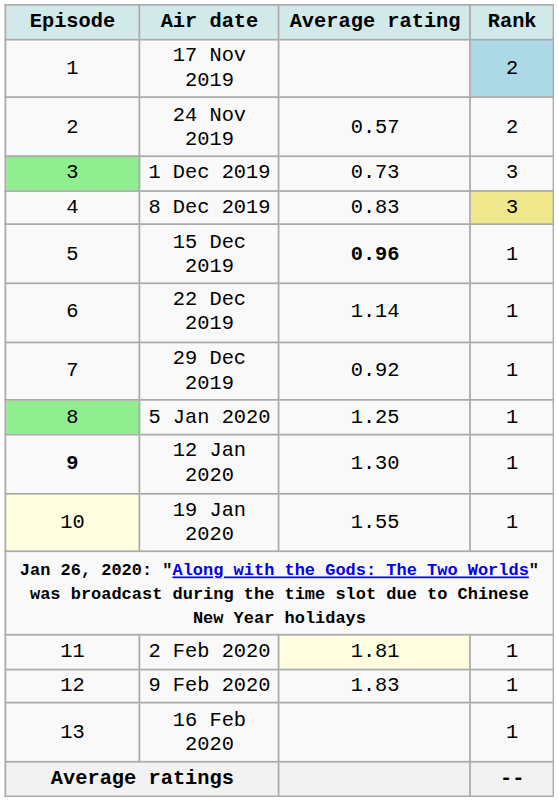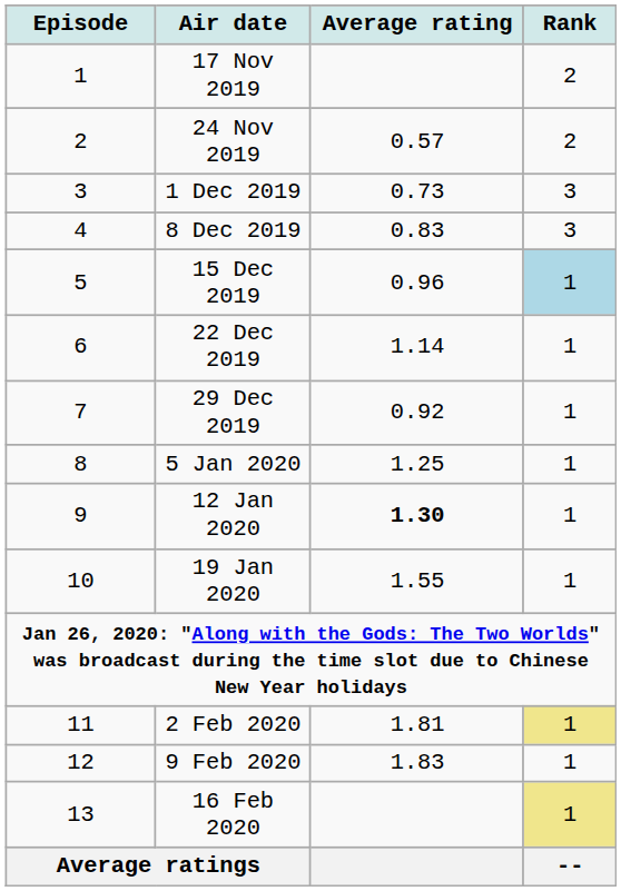17 Nov 2019 | column 4: lightblue background -> no background
1 Dec 2019 | column 1: lightgreen background -> no background
8 Dec 2019 | column 4: khaki background -> no background
15 Dec 2019 | column 3: bold -> normal
15 Dec 2019 | column 4: no background -> lightblue background
5 Jan 2020 | column 1: lightgreen background -> no background
12 Jan 2020 | column 1: bold -> normal
12 Jan 2020 | column 3: normal -> bold
19 Jan 2020 | column 1: lightyellow background -> no background
2 Feb 2020 | column 3: lightyellow background -> no background
2 Feb 2020 | column 4: no background -> khaki background
16 Feb 2020 | column 4: no background -> khaki background
